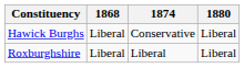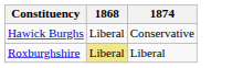- column: 1880 | Liberal | Liberal
Roxburghshire | 1868: no background -> khaki background
